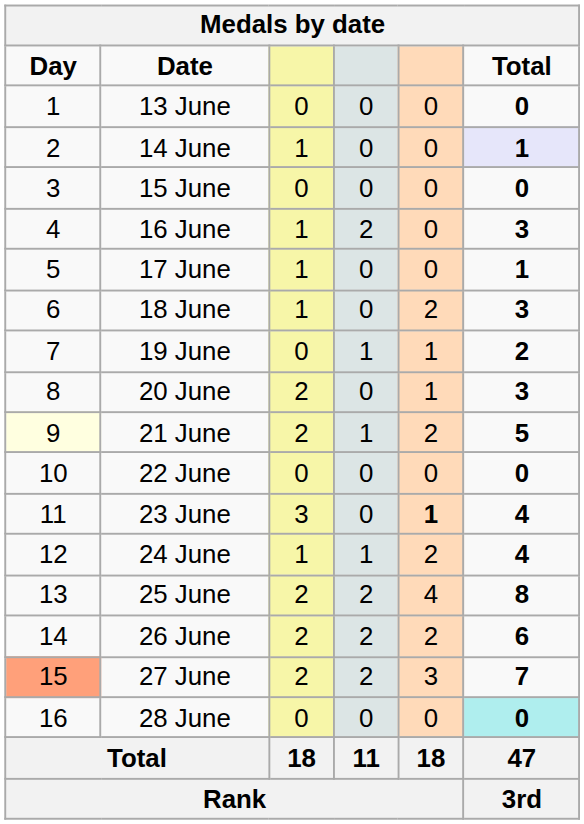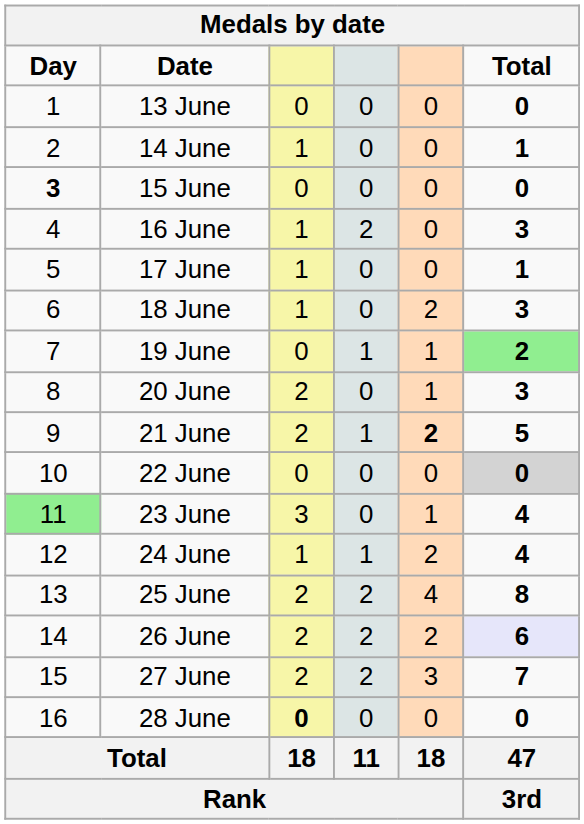14 June | Total: lavender background -> no background
15 June | Day: normal -> bold
19 June | Total: no background -> lightgreen background
21 June | Day: lightyellow background -> no background
21 June | column 5: normal -> bold
22 June | Total: no background -> lightgrey background
23 June | Day: no background -> lightgreen background
23 June | column 5: bold -> normal
26 June | Total: no background -> lavender background
27 June | Day: lightsalmon background -> no background
28 June | column 3: normal -> bold
28 June | Total: paleturquoise background -> no background
